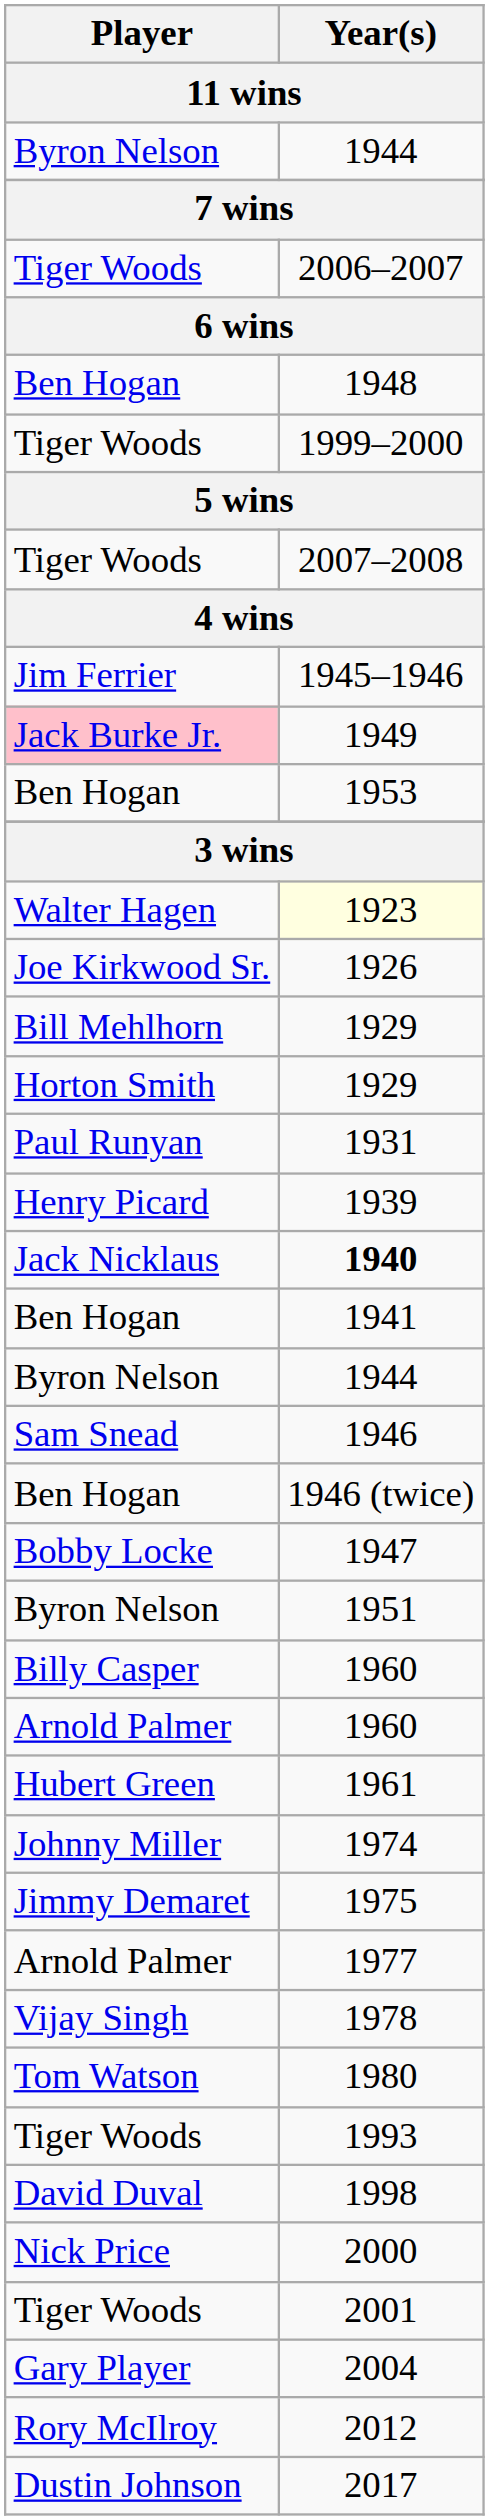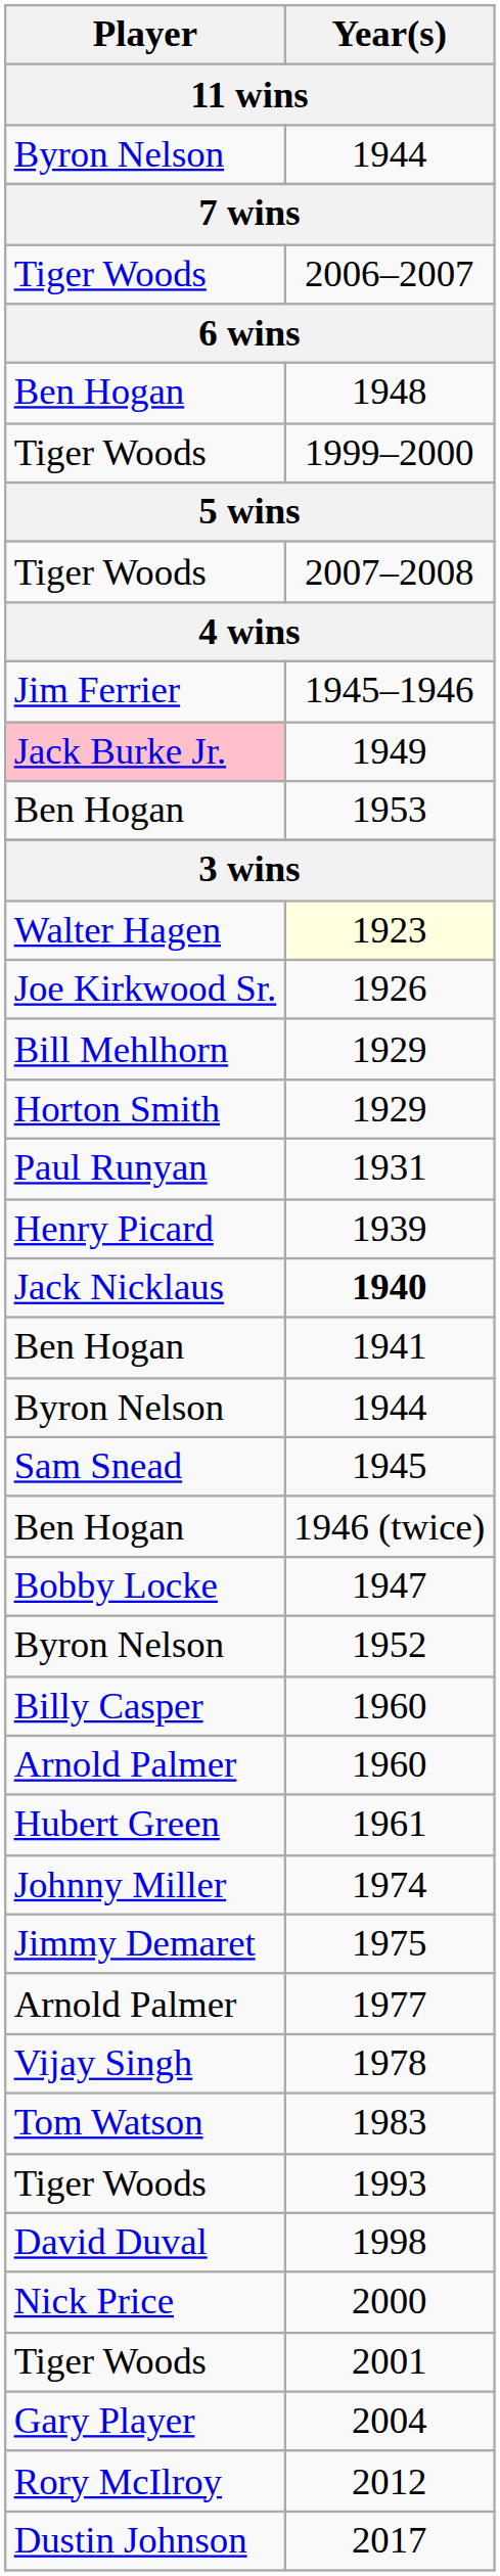row 25 | Year(s): 1946 -> 1945
row 28 | Year(s): 1951 -> 1952
row 36 | Year(s): 1980 -> 1983
